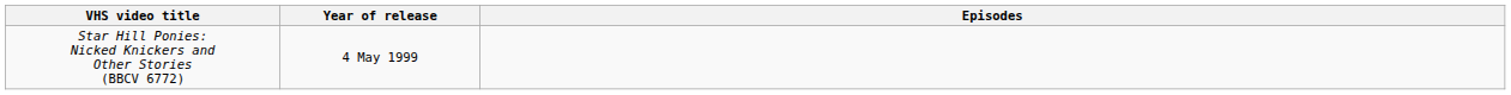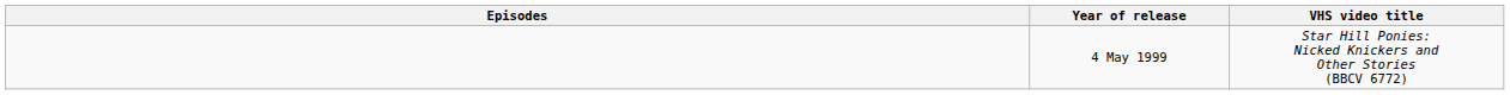columns swapped: VHS video title <-> Episodes
